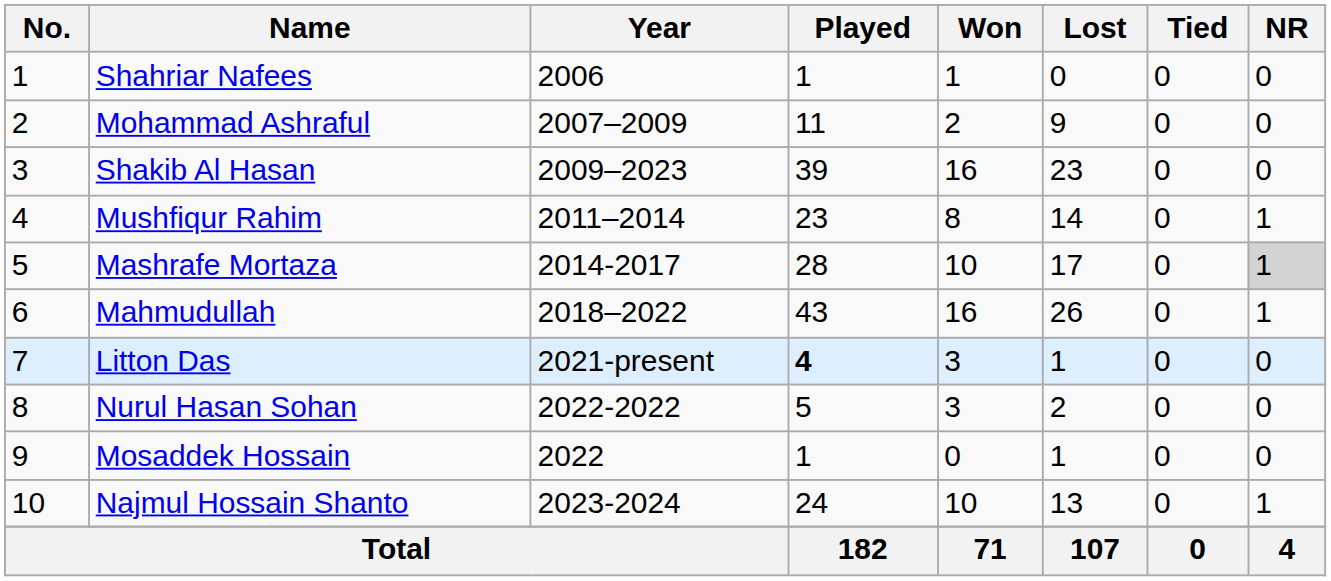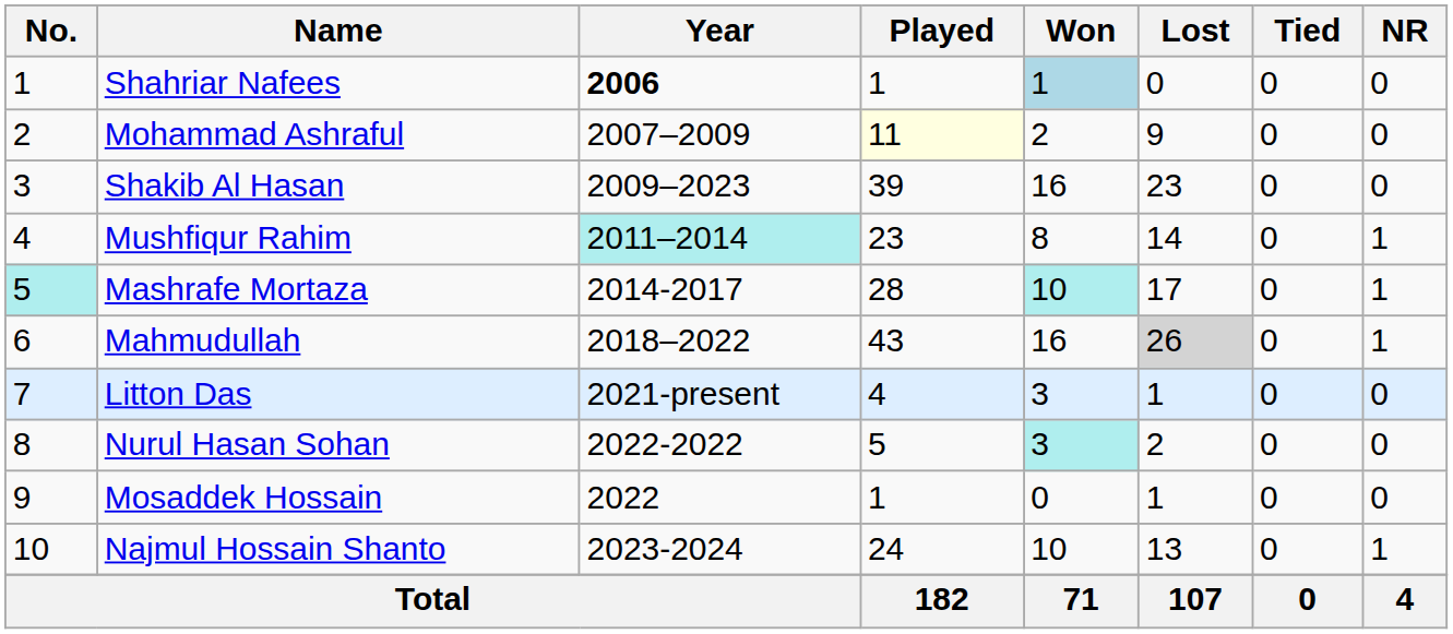Shahriar Nafees | Year: normal -> bold
Shahriar Nafees | Won: no background -> lightblue background
Mohammad Ashraful | Played: no background -> lightyellow background
Mushfiqur Rahim | Year: no background -> paleturquoise background
Mashrafe Mortaza | No.: no background -> paleturquoise background
Mashrafe Mortaza | Won: no background -> paleturquoise background
Mashrafe Mortaza | NR: lightgrey background -> no background
Mahmudullah | Lost: no background -> lightgrey background
Litton Das | Played: bold -> normal
Nurul Hasan Sohan | Won: no background -> paleturquoise background
